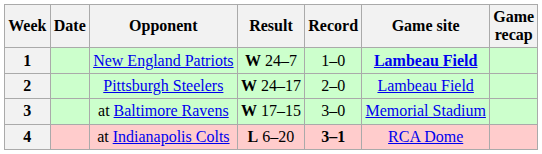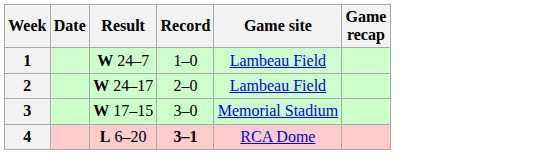- column: Opponent | New England Patriots | Pittsburgh Steelers | at Baltimore Ravens | at Indianapolis Colts
1 | Game site: bold -> normal
